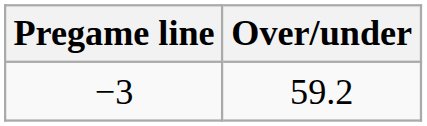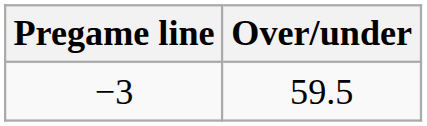−3 | Over/under: 59.2 -> 59.5
